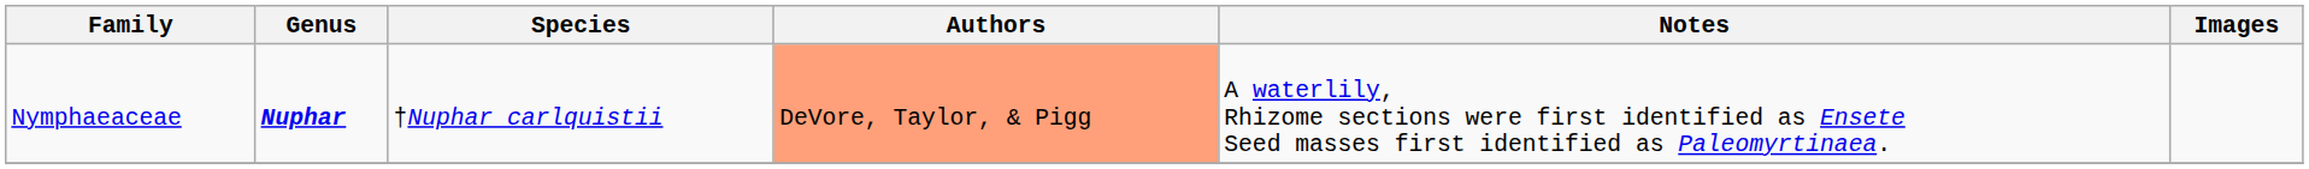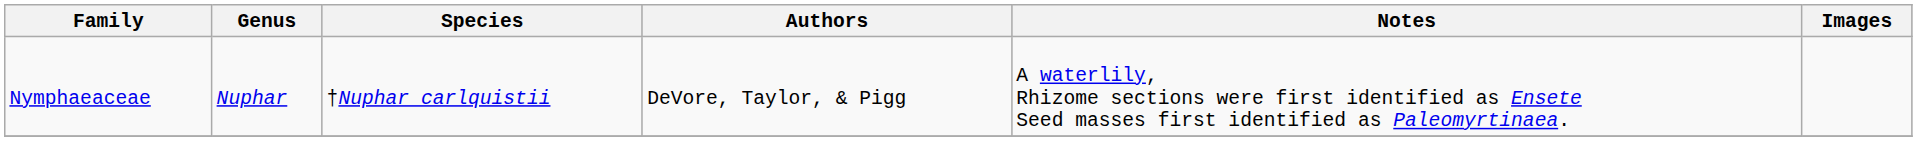Nymphaeaceae | Genus: bold -> normal
Nymphaeaceae | Authors: lightsalmon background -> no background
